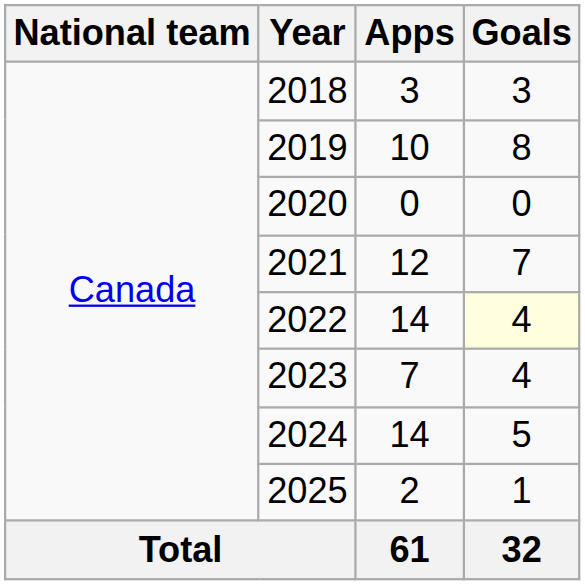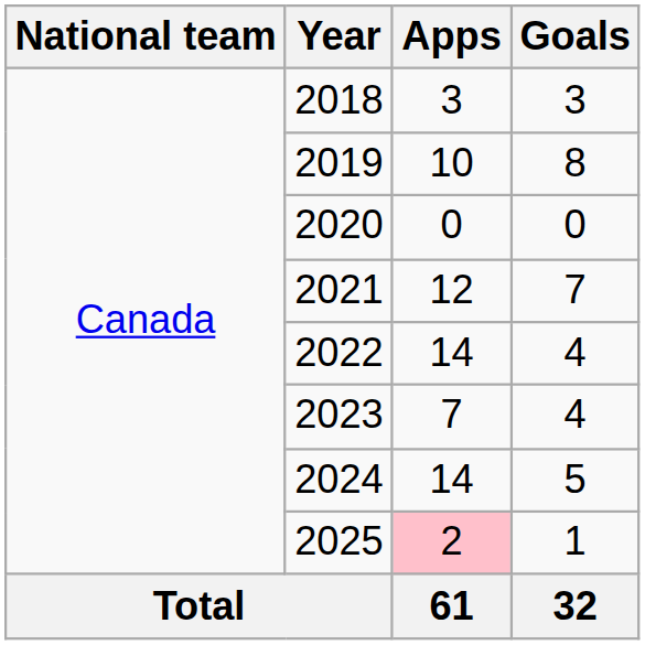2022 | Goals: lightyellow background -> no background
2025 | Apps: no background -> pink background
